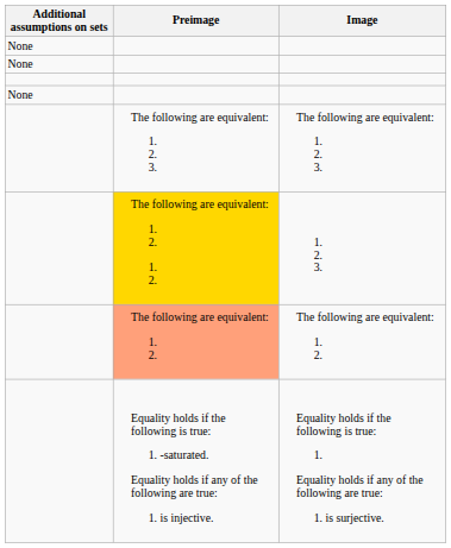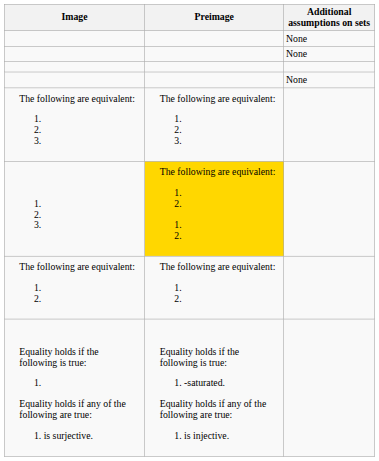columns swapped: Image <-> Additional assumptions on sets
row 8 | Preimage: lightsalmon background -> no background
